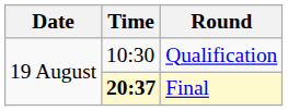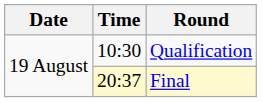Final | Time: bold -> normal
